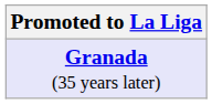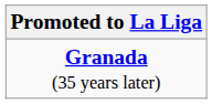Granada (35 years later) | column 1: lavender background -> no background
